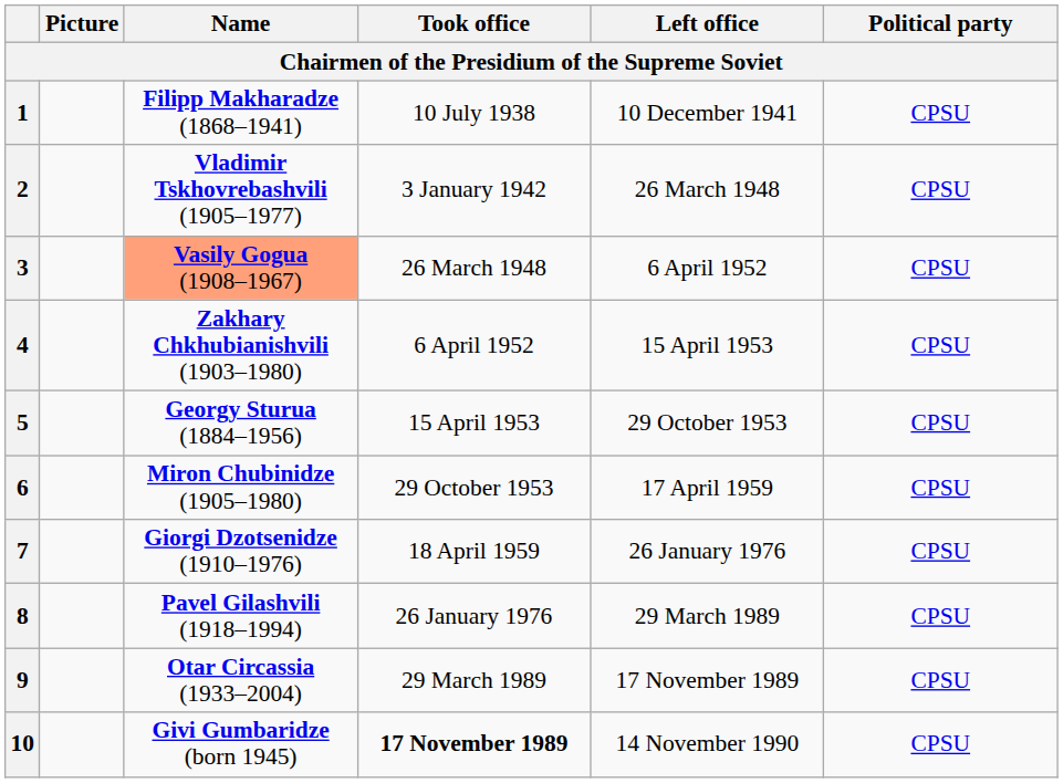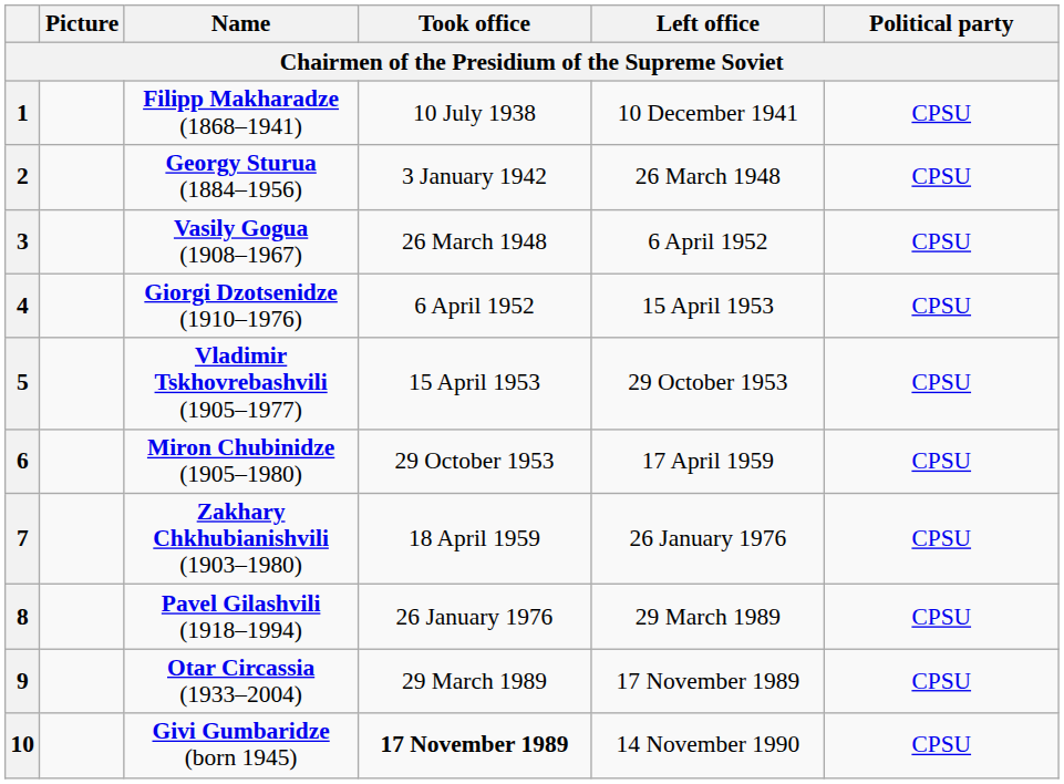2 | Name: Vladimir Tskhovrebashvili (1905–1977) -> Georgy Sturua (1884–1956)
3 | Name: lightsalmon background -> no background
4 | Name: Zakhary Chkhubianishvili (1903–1980) -> Giorgi Dzotsenidze (1910–1976)
5 | Name: Georgy Sturua (1884–1956) -> Vladimir Tskhovrebashvili (1905–1977)
7 | Name: Giorgi Dzotsenidze (1910–1976) -> Zakhary Chkhubianishvili (1903–1980)
